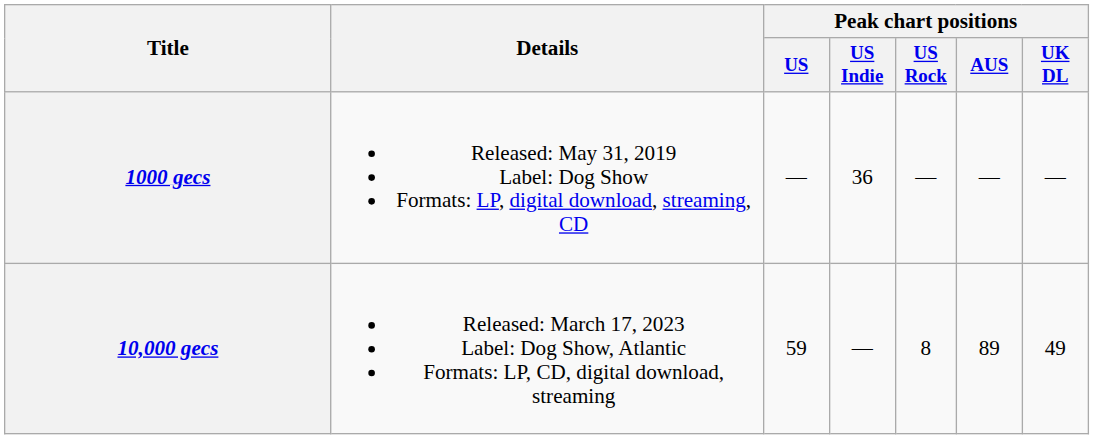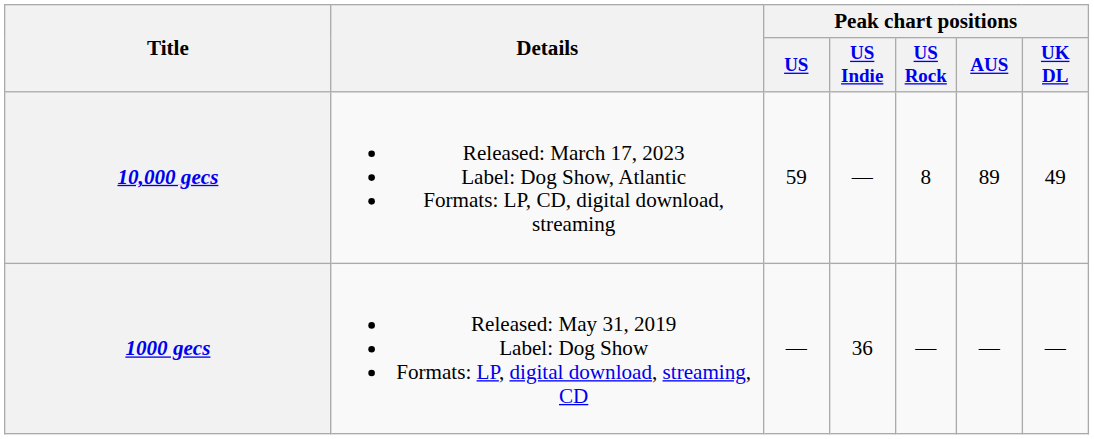rows swapped: 1000 gecs <-> 10,000 gecs
